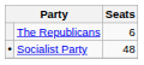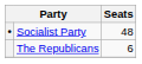rows swapped: Socialist Party <-> The Republicans
